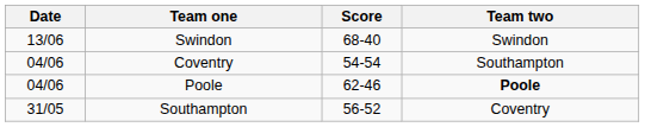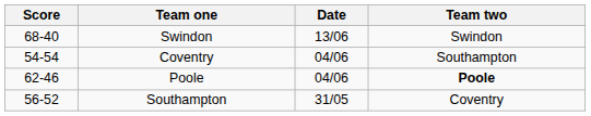columns swapped: Date <-> Score
